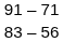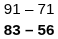83 – 56 | column 1: normal -> bold
